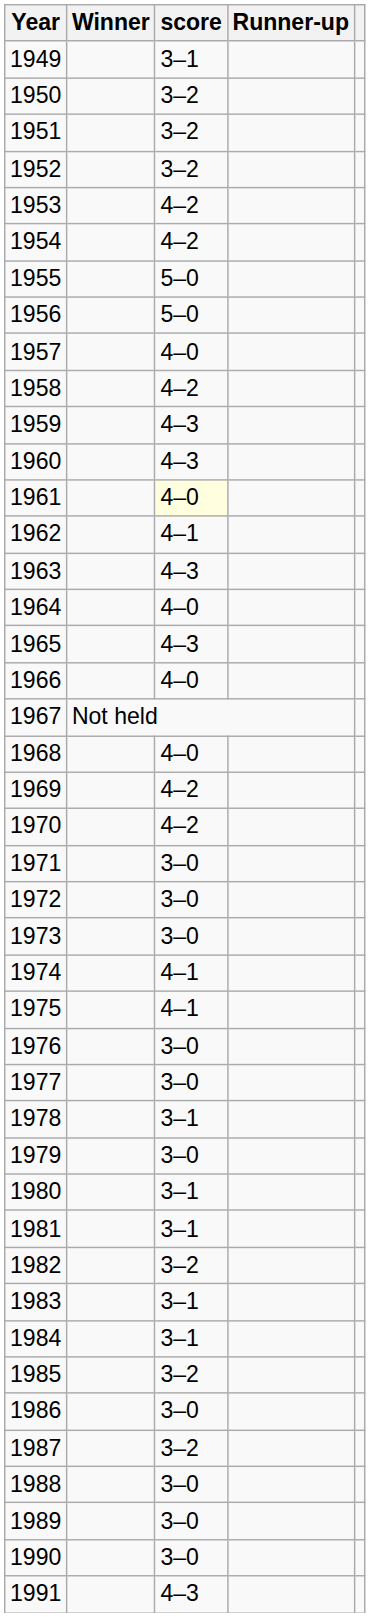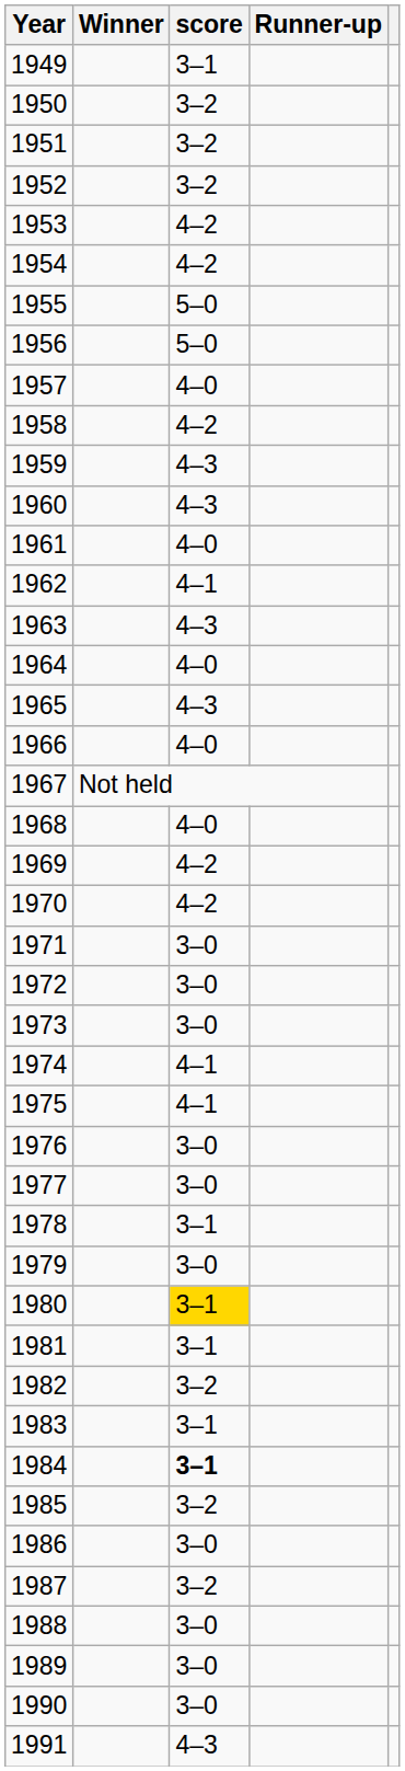1961 | score: lightyellow background -> no background
1980 | score: no background -> gold background
1984 | score: normal -> bold
